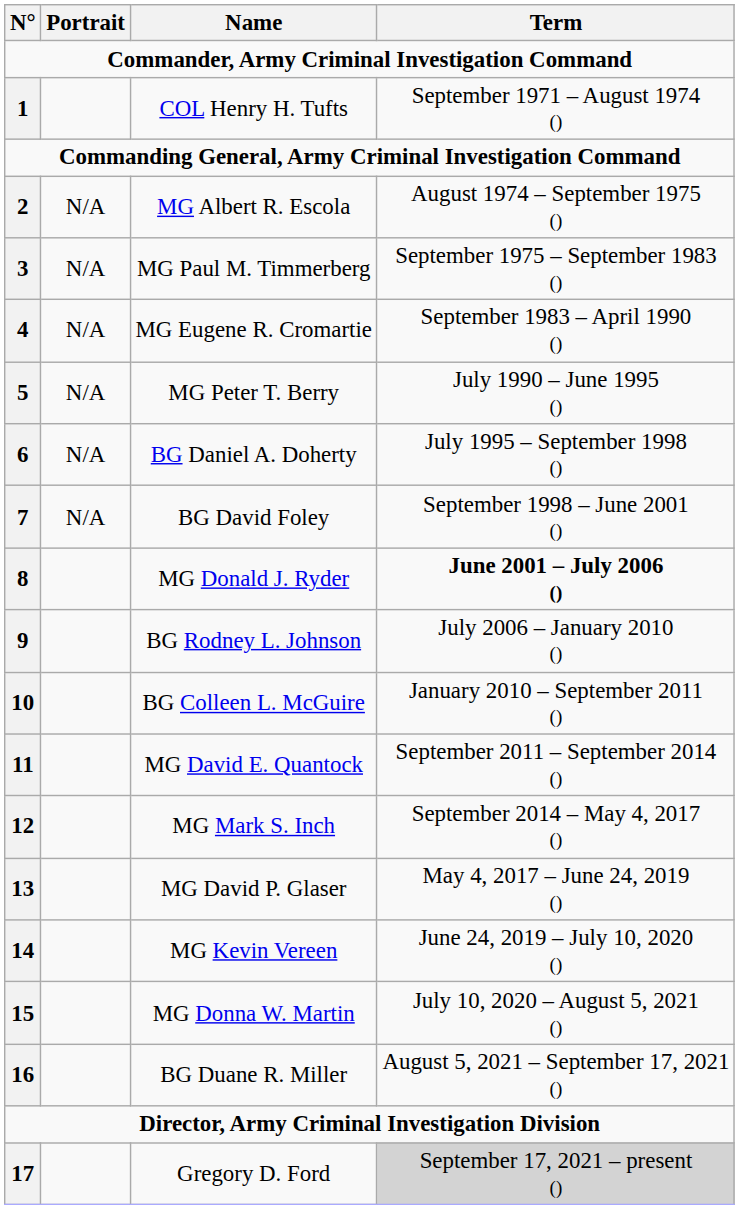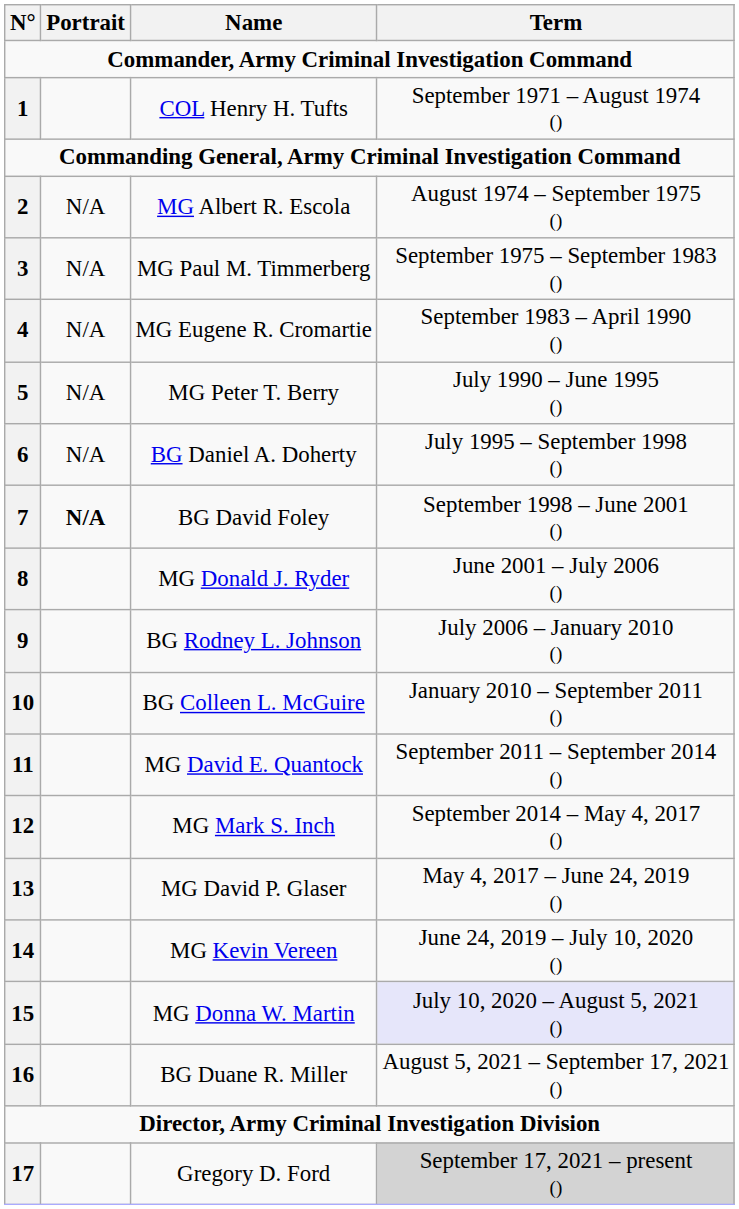BG David Foley | Portrait: normal -> bold
MG Donald J. Ryder | Term: bold -> normal
MG Donna W. Martin | Term: no background -> lavender background
